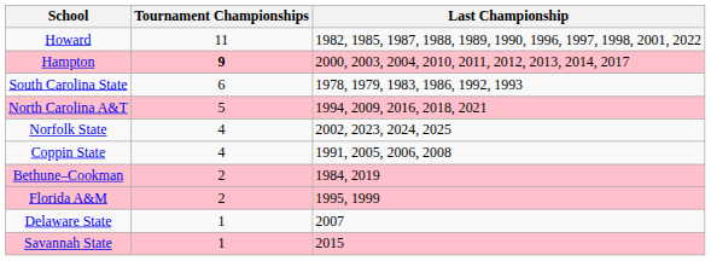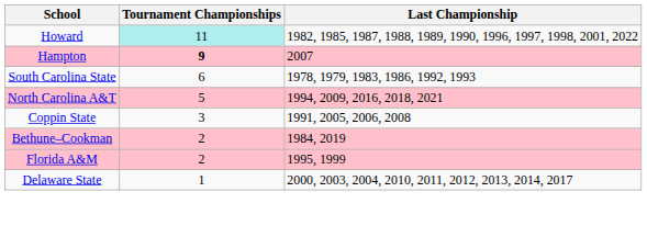Howard | Tournament Championships: no background -> paleturquoise background
Hampton | Last Championship: 2000, 2003, 2004, 2010, 2011, 2012, 2013, 2014, 2017 -> 2007
- row: Norfolk State | 4 | 2002, 2023, 2024, 2025
Coppin State | Tournament Championships: 4 -> 3
Delaware State | Last Championship: 2007 -> 2000, 2003, 2004, 2010, 2011, 2012, 2013, 2014, 2017
- row: Savannah State | 1 | 2015
